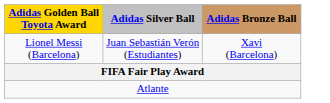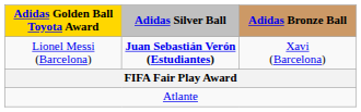Lionel Messi (Barcelona) | Adidas Silver Ball: normal -> bold
